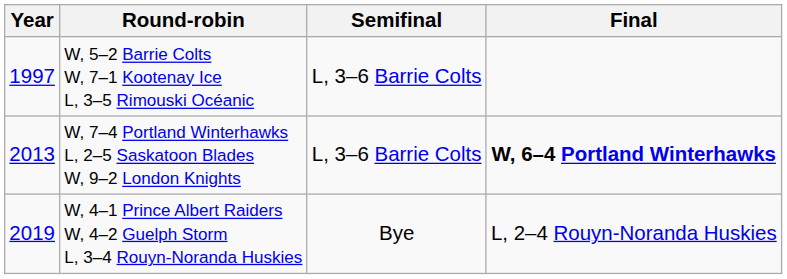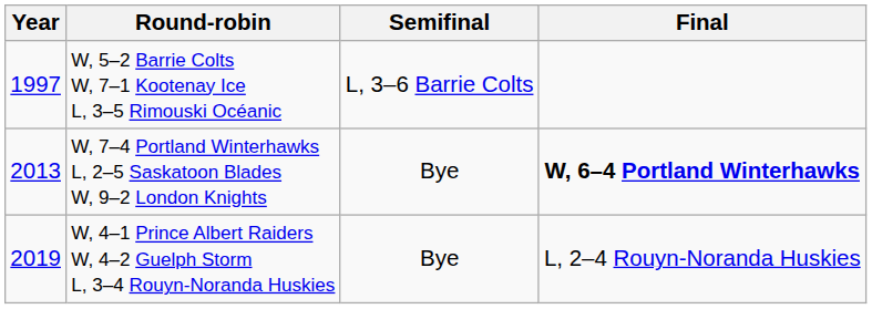row 3 | Semifinal: L, 3–6 Barrie Colts -> Bye
